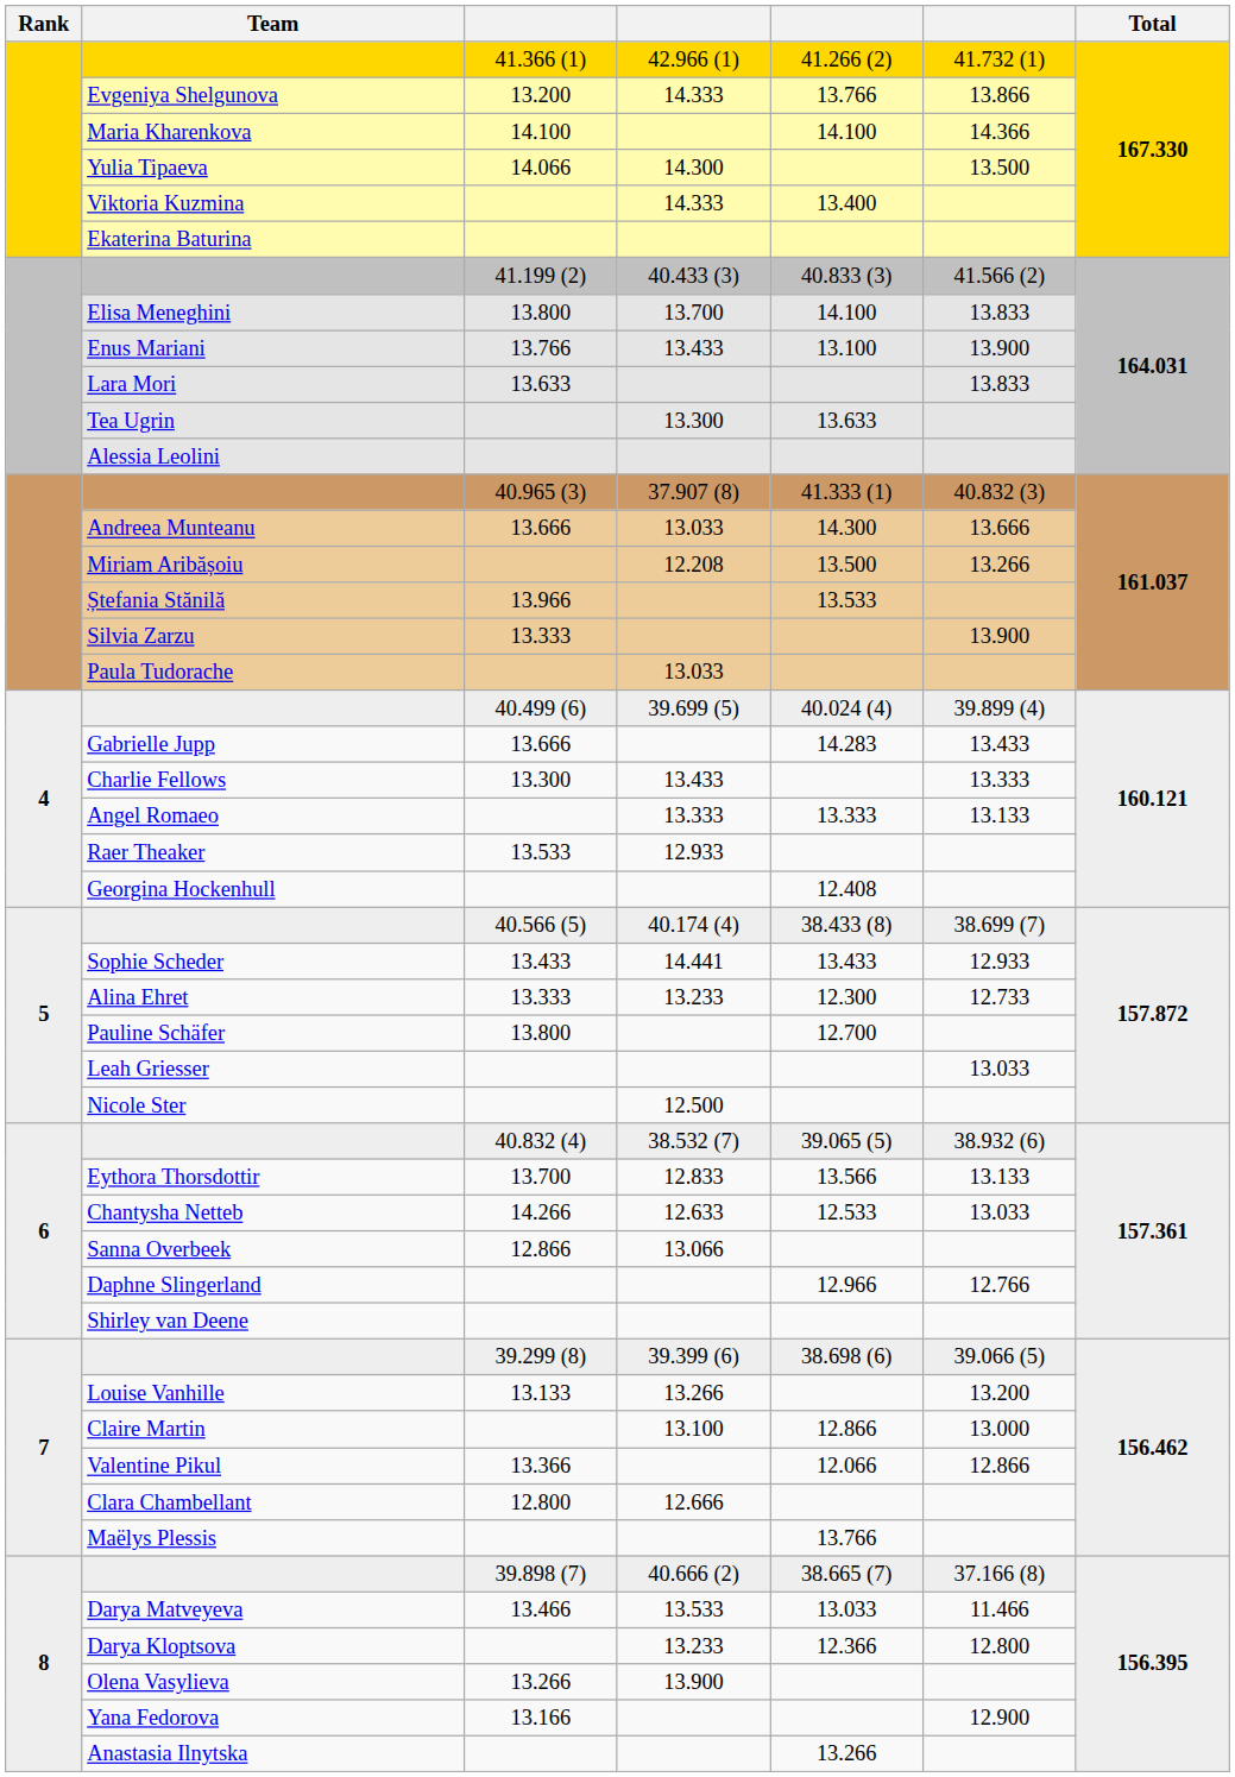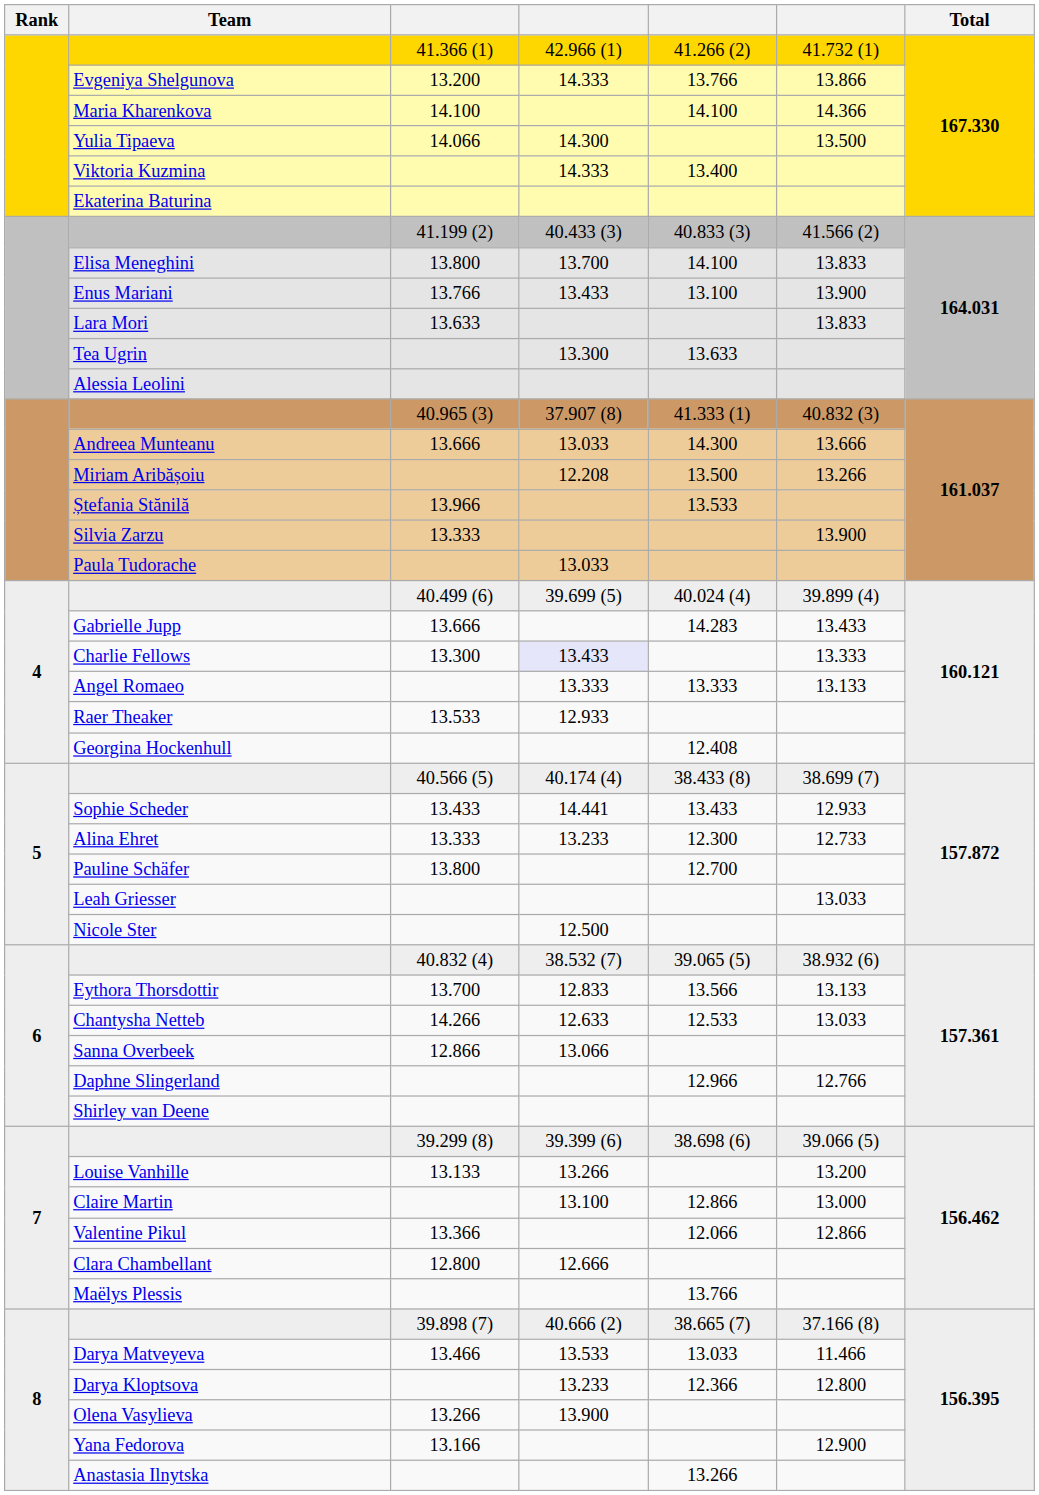Charlie Fellows | column 4: no background -> lavender background
